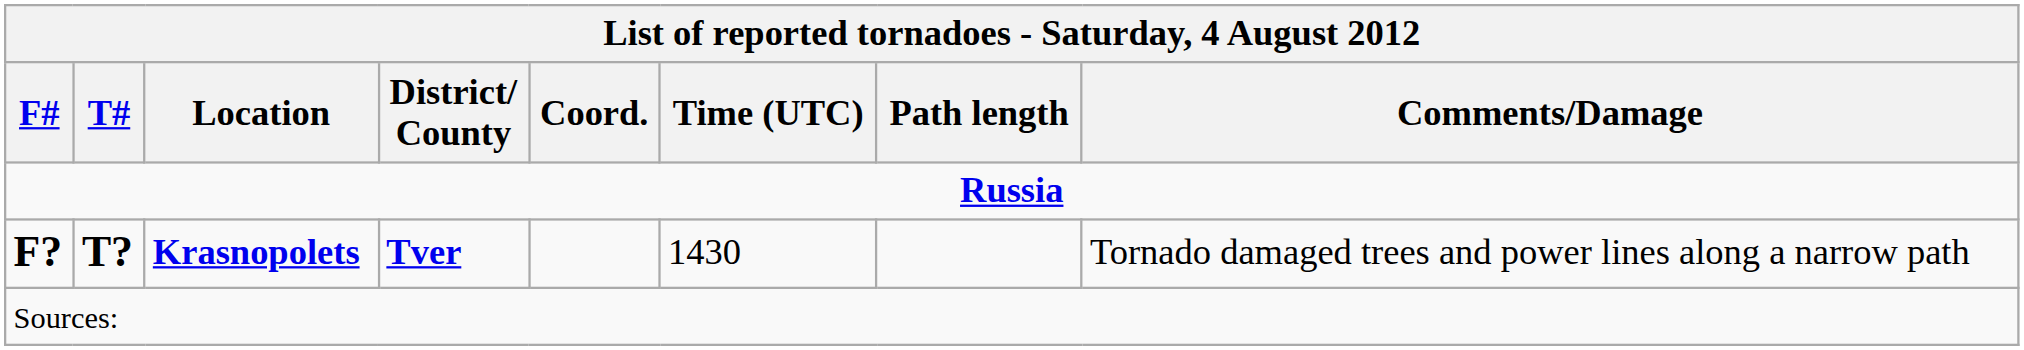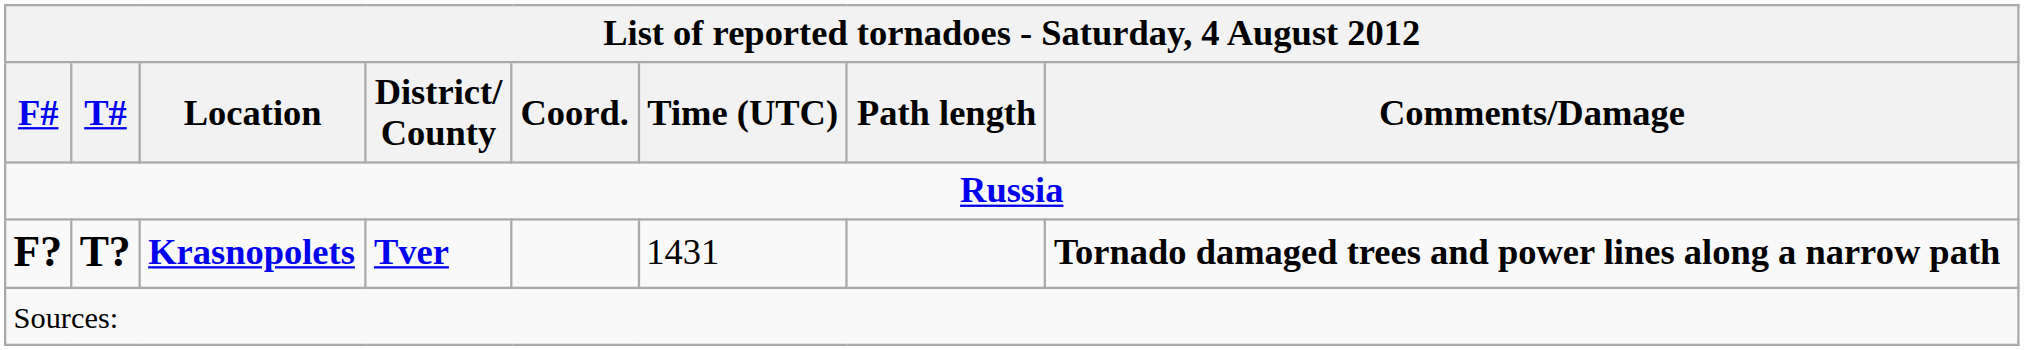F? | Time (UTC): 1430 -> 1431
F? | Comments/Damage: normal -> bold
